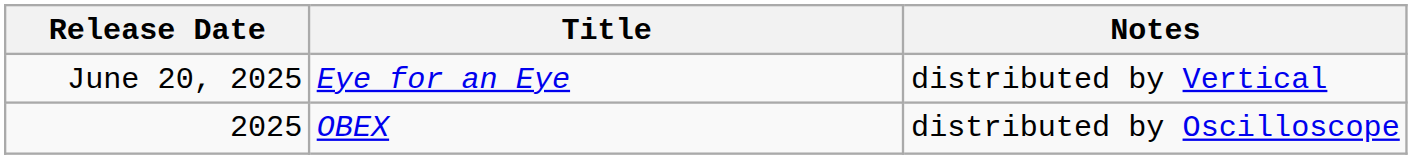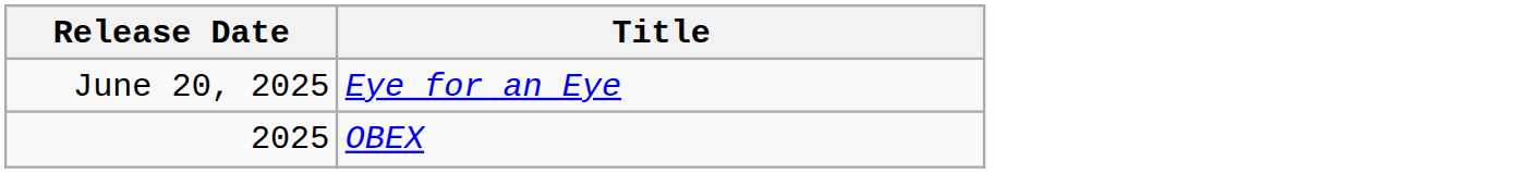- column: Notes | distributed by Vertical | distributed by Oscilloscope
